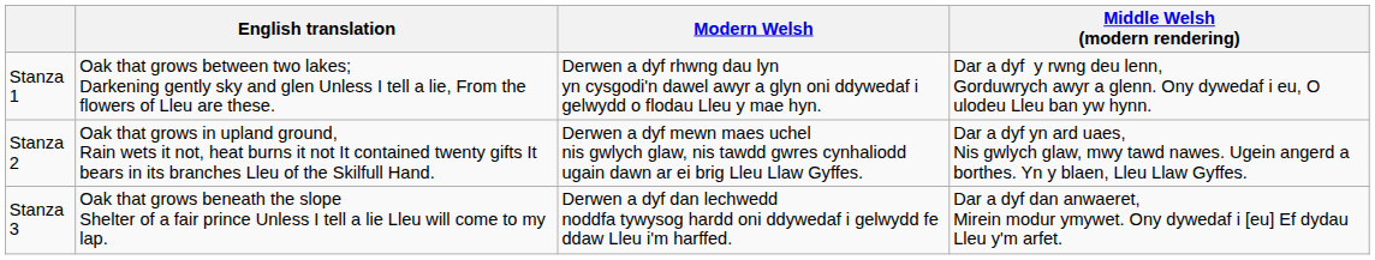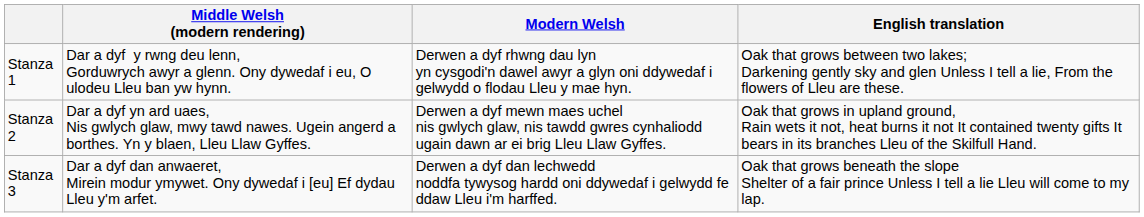columns swapped: Middle Welsh (modern rendering) <-> English translation
